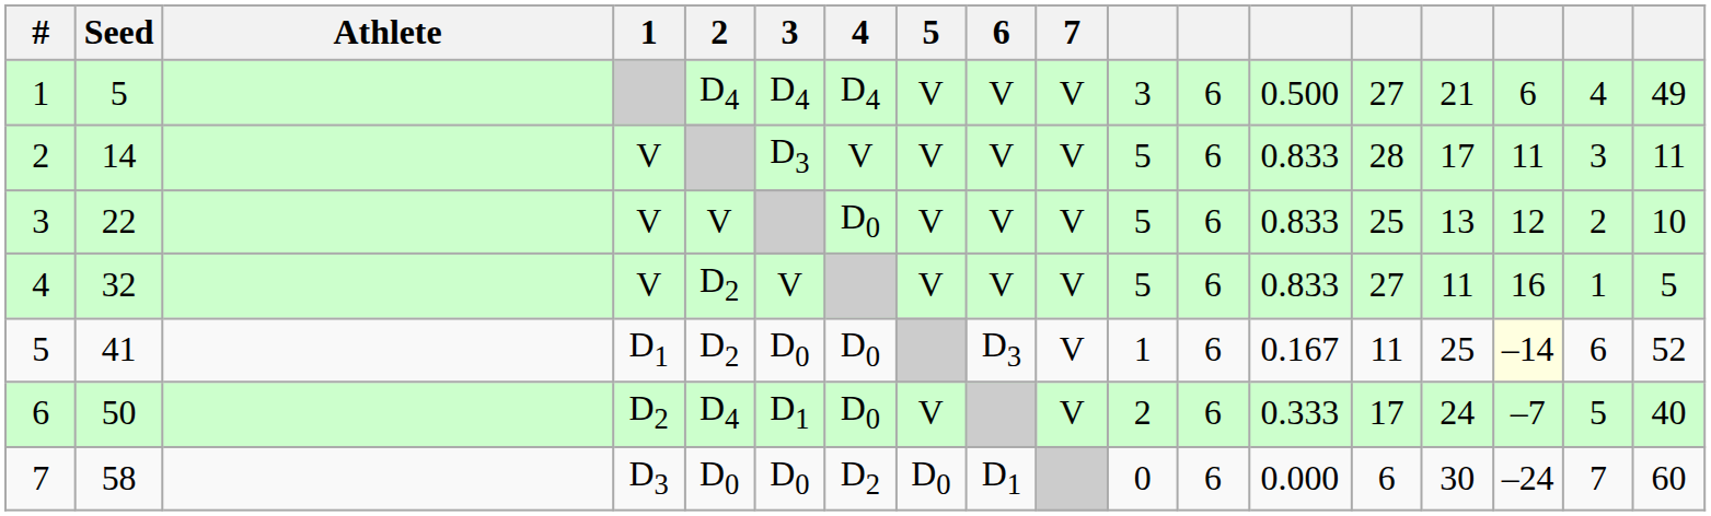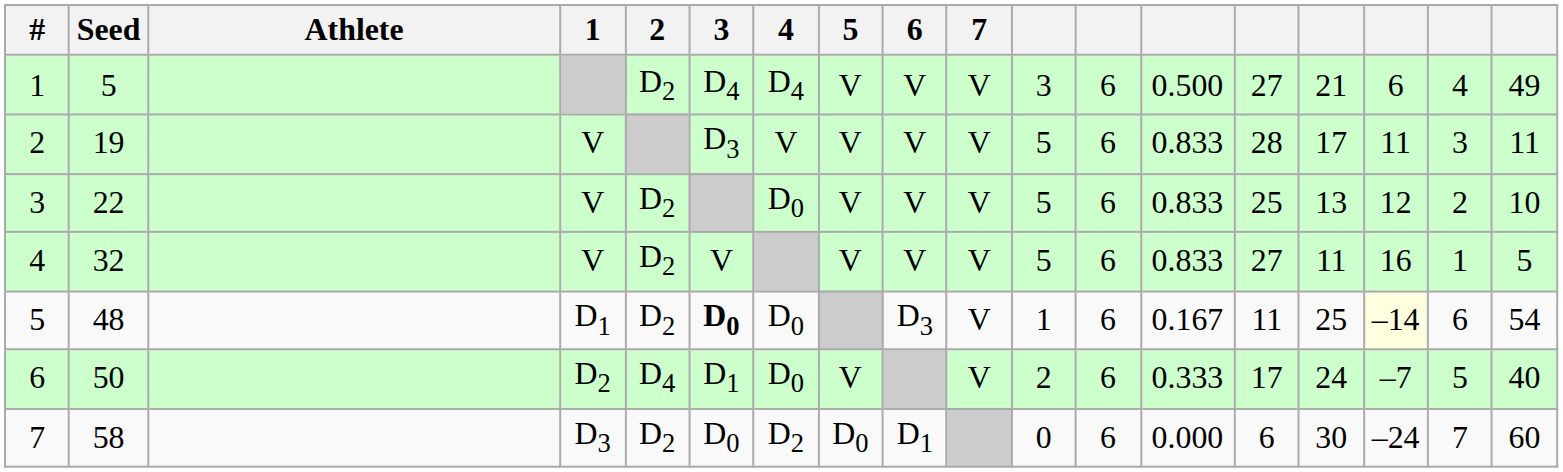row 2 | 2: D4 -> D2
row 3 | Seed: 14 -> 19
row 4 | 2: V -> D2
row 6 | Seed: 41 -> 48
row 6 | 3: normal -> bold
row 6 | column 18: 52 -> 54
row 8 | 2: D0 -> D2
